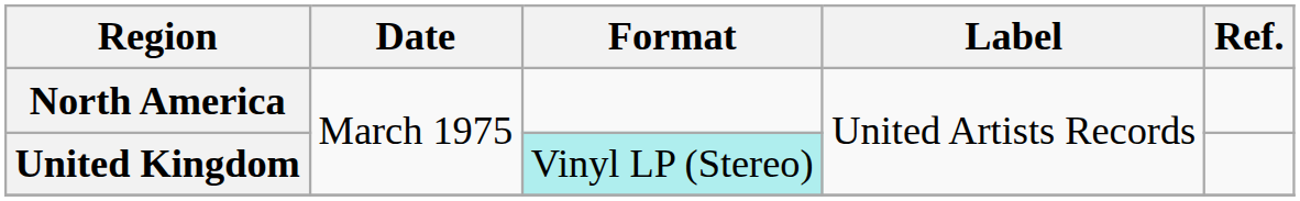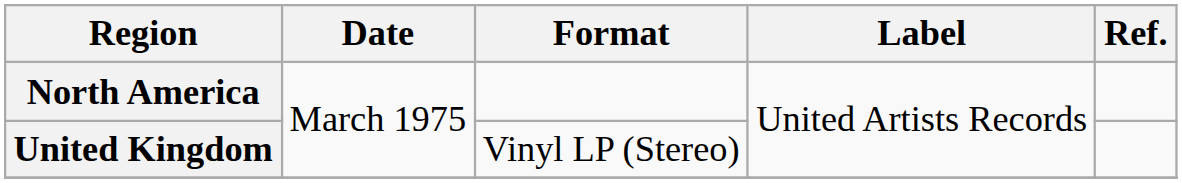United Kingdom | Format: paleturquoise background -> no background
